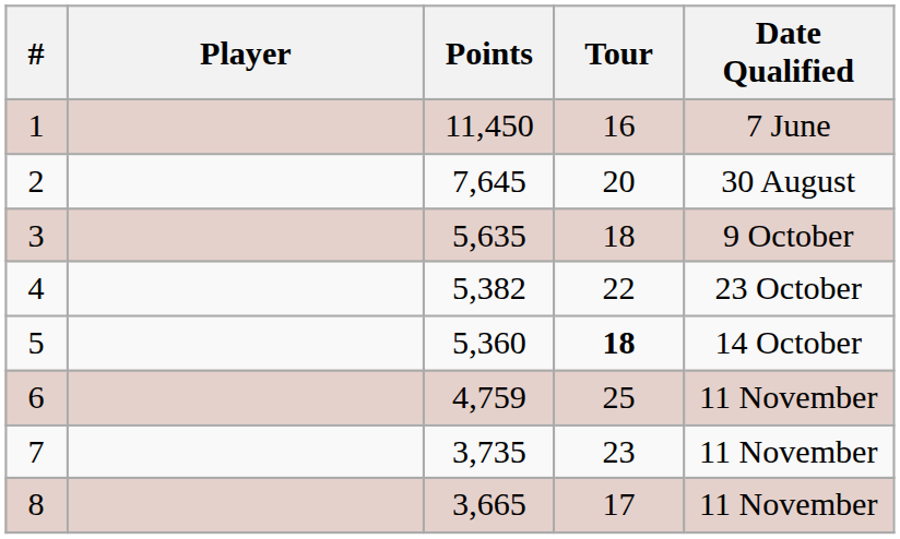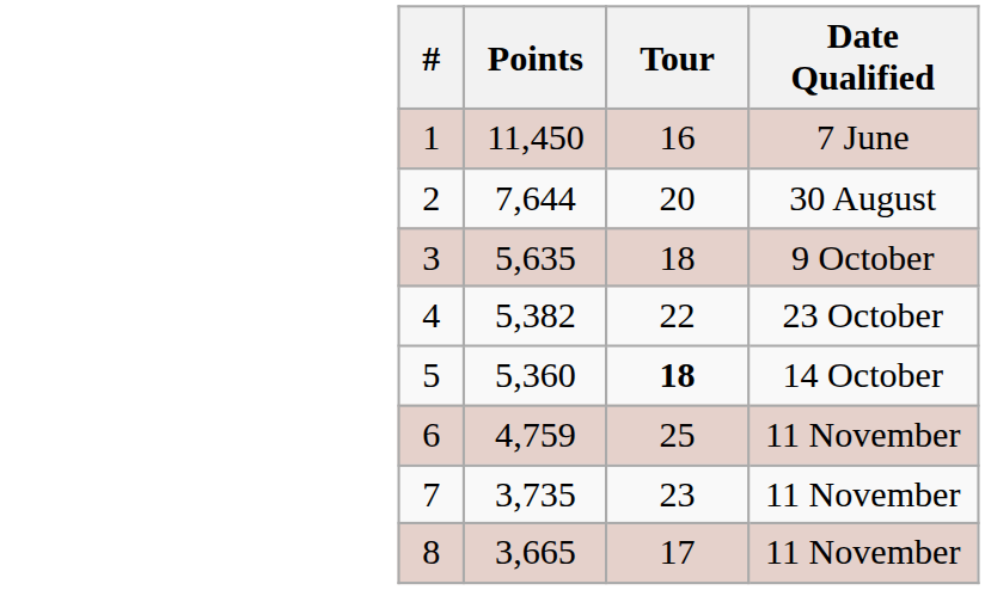- column: Player
2 | Points: 7,645 -> 7,644
